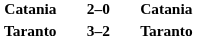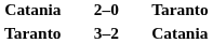row 1 | column 3: Catania -> Taranto
row 2 | column 3: Taranto -> Catania
